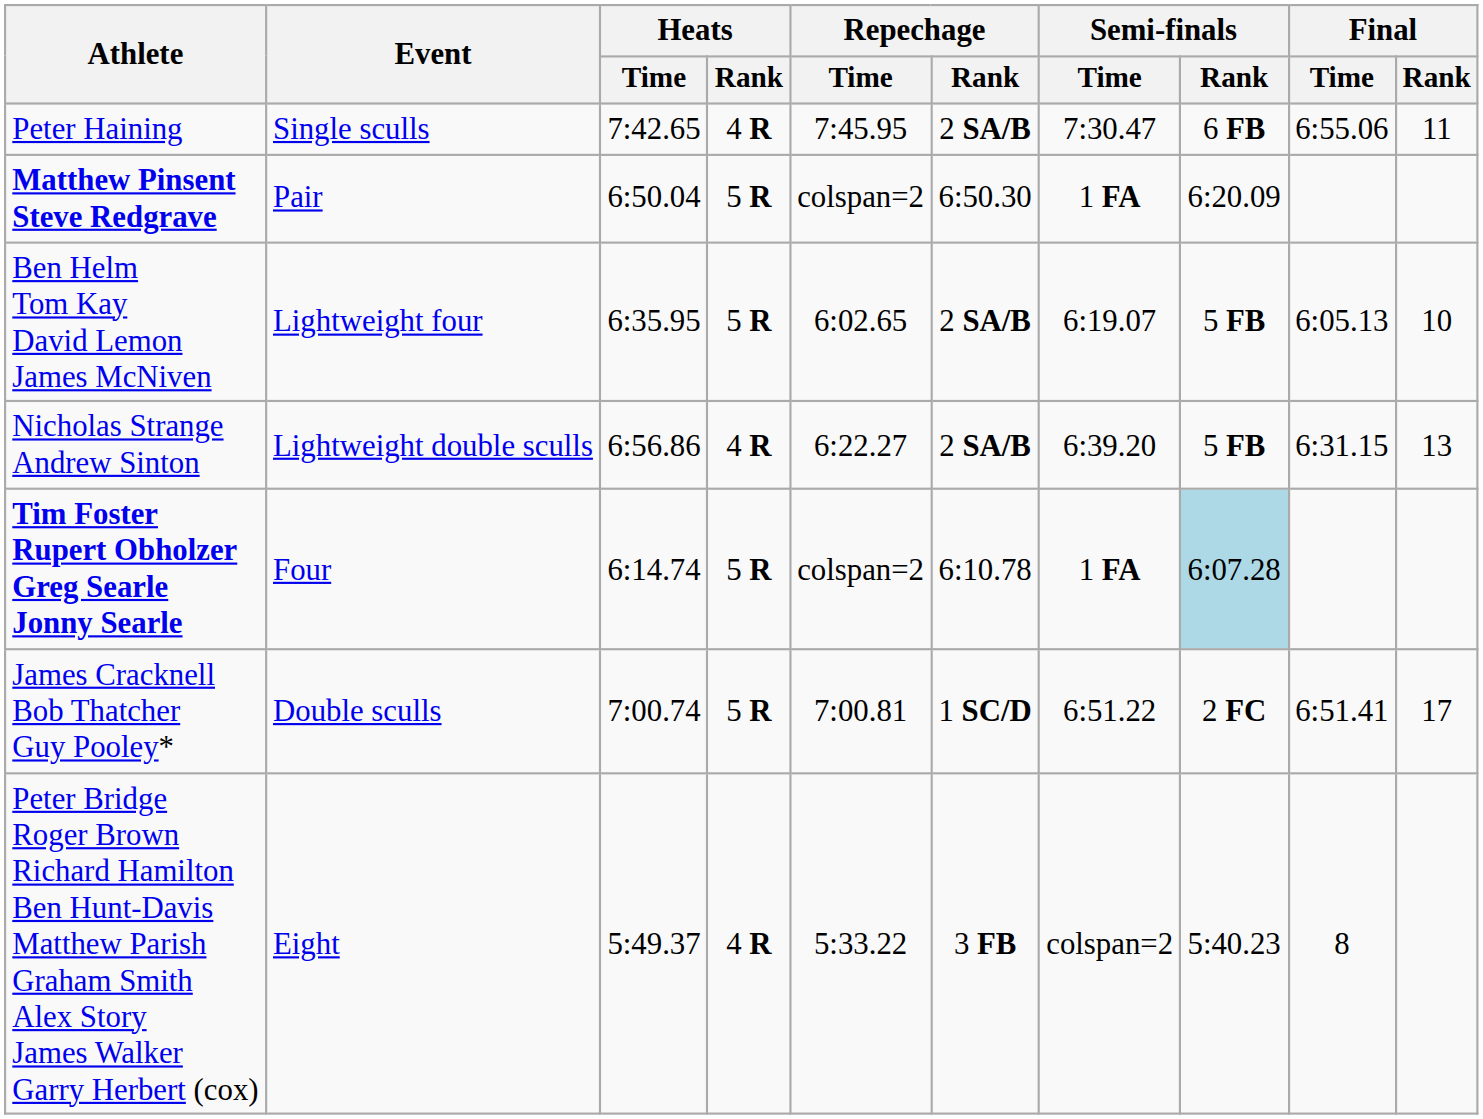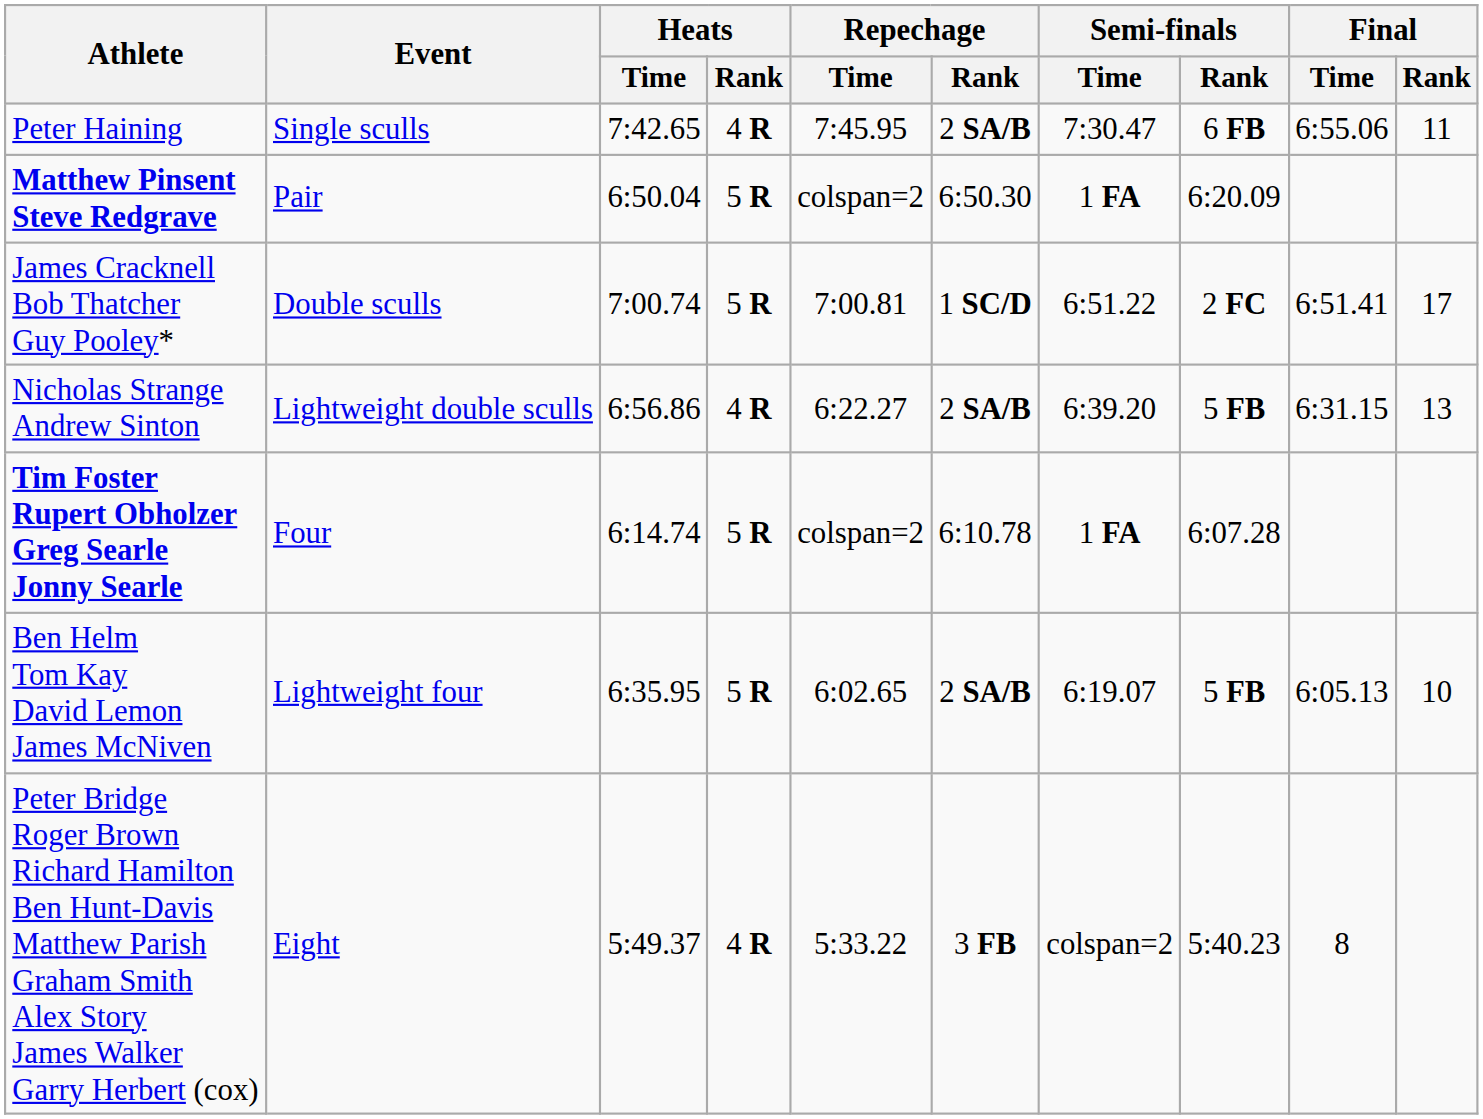rows swapped: James Cracknell Bob Thatcher Guy Pooley* <-> Ben Helm Tom Kay David Lemon James McNiven
Tim Foster Rupert Obholzer Greg Searle Jonny Searle | Semi-finals / Rank: lightblue background -> no background
